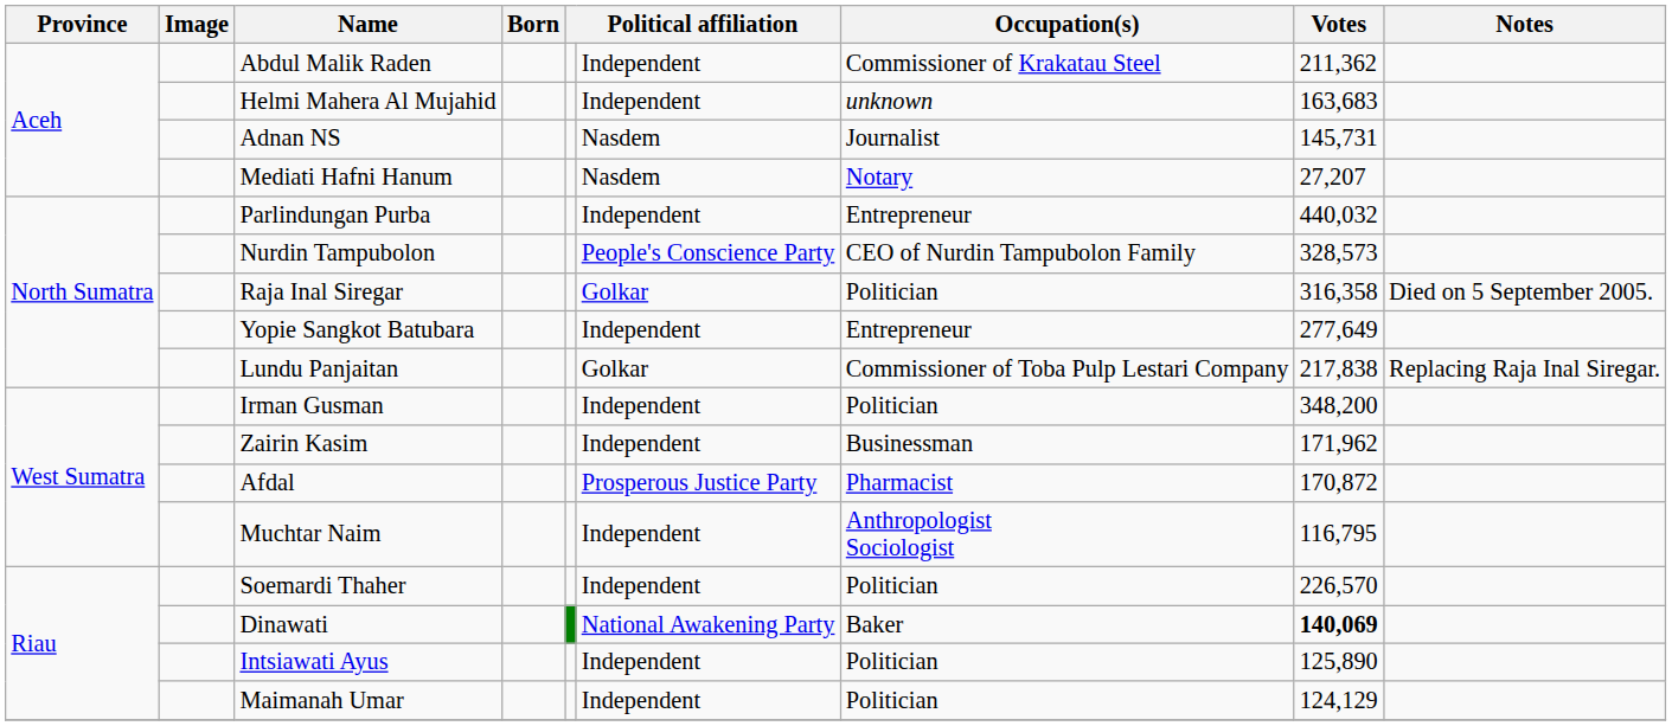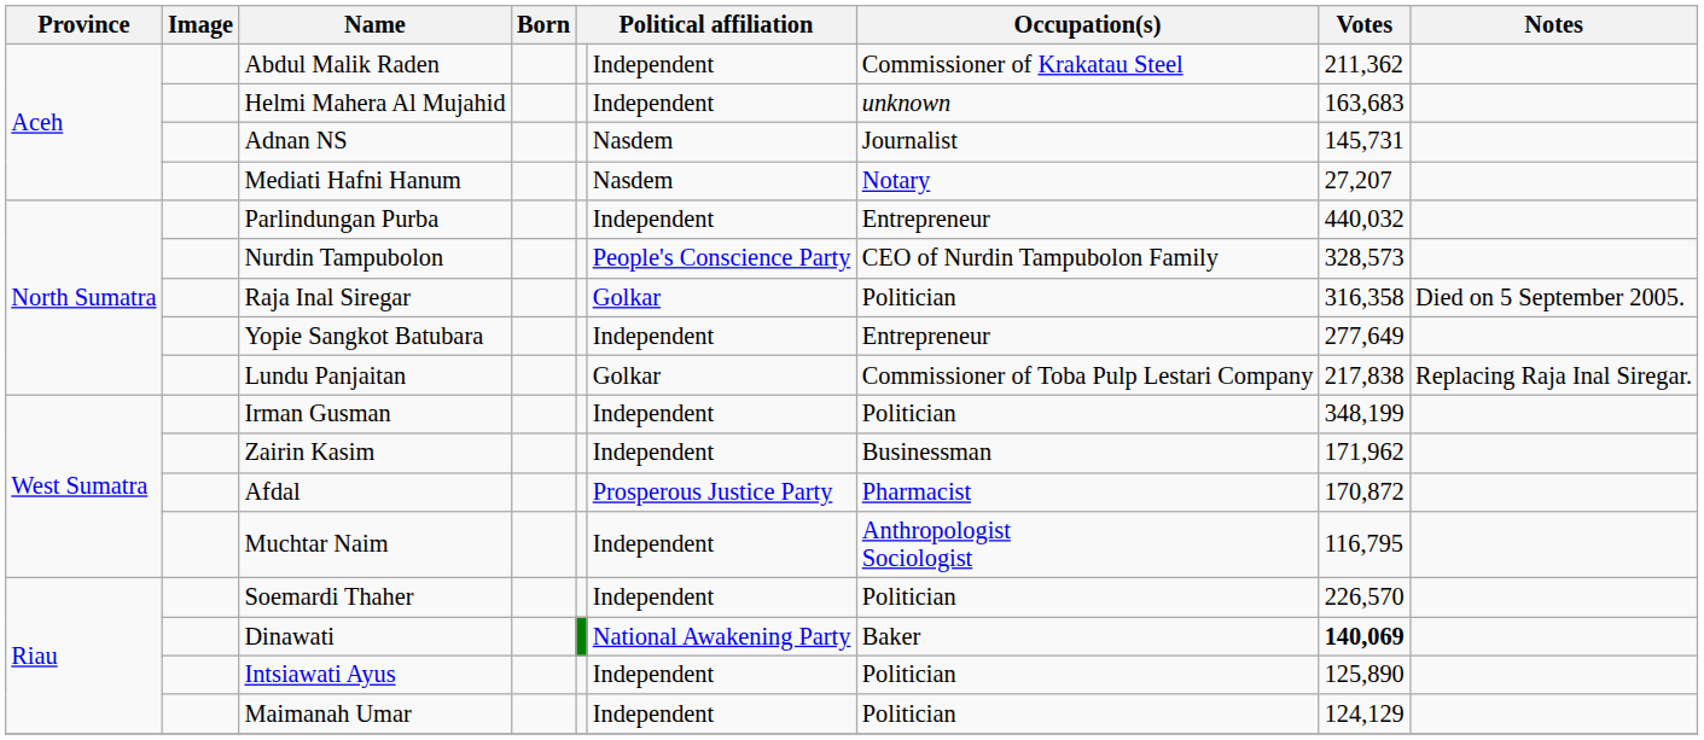Irman Gusman | Votes: 348,200 -> 348,199
